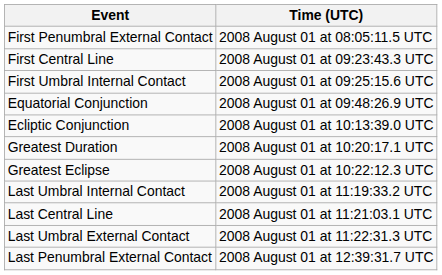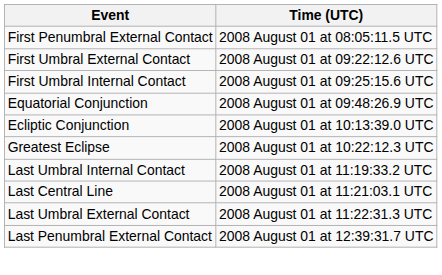+ row: First Umbral External Contact | 2008 August 01 at 09:22:12.6 UTC
- row: First Central Line | 2008 August 01 at 09:23:43.3 UTC
- row: Greatest Duration | 2008 August 01 at 10:20:17.1 UTC
